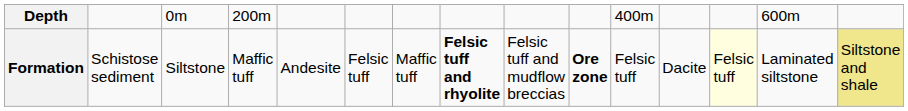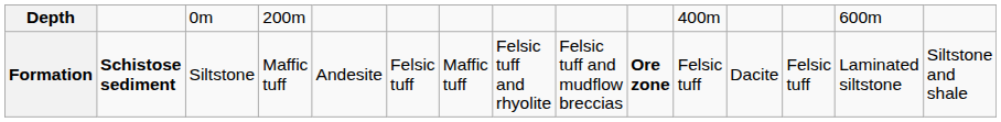Formation | column 2: normal -> bold
Formation | column 8: bold -> normal
Formation | column 13: lightyellow background -> no background
Formation | column 15: khaki background -> no background
